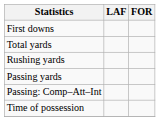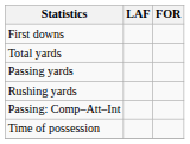rows swapped: Rushing yards <-> Passing yards
